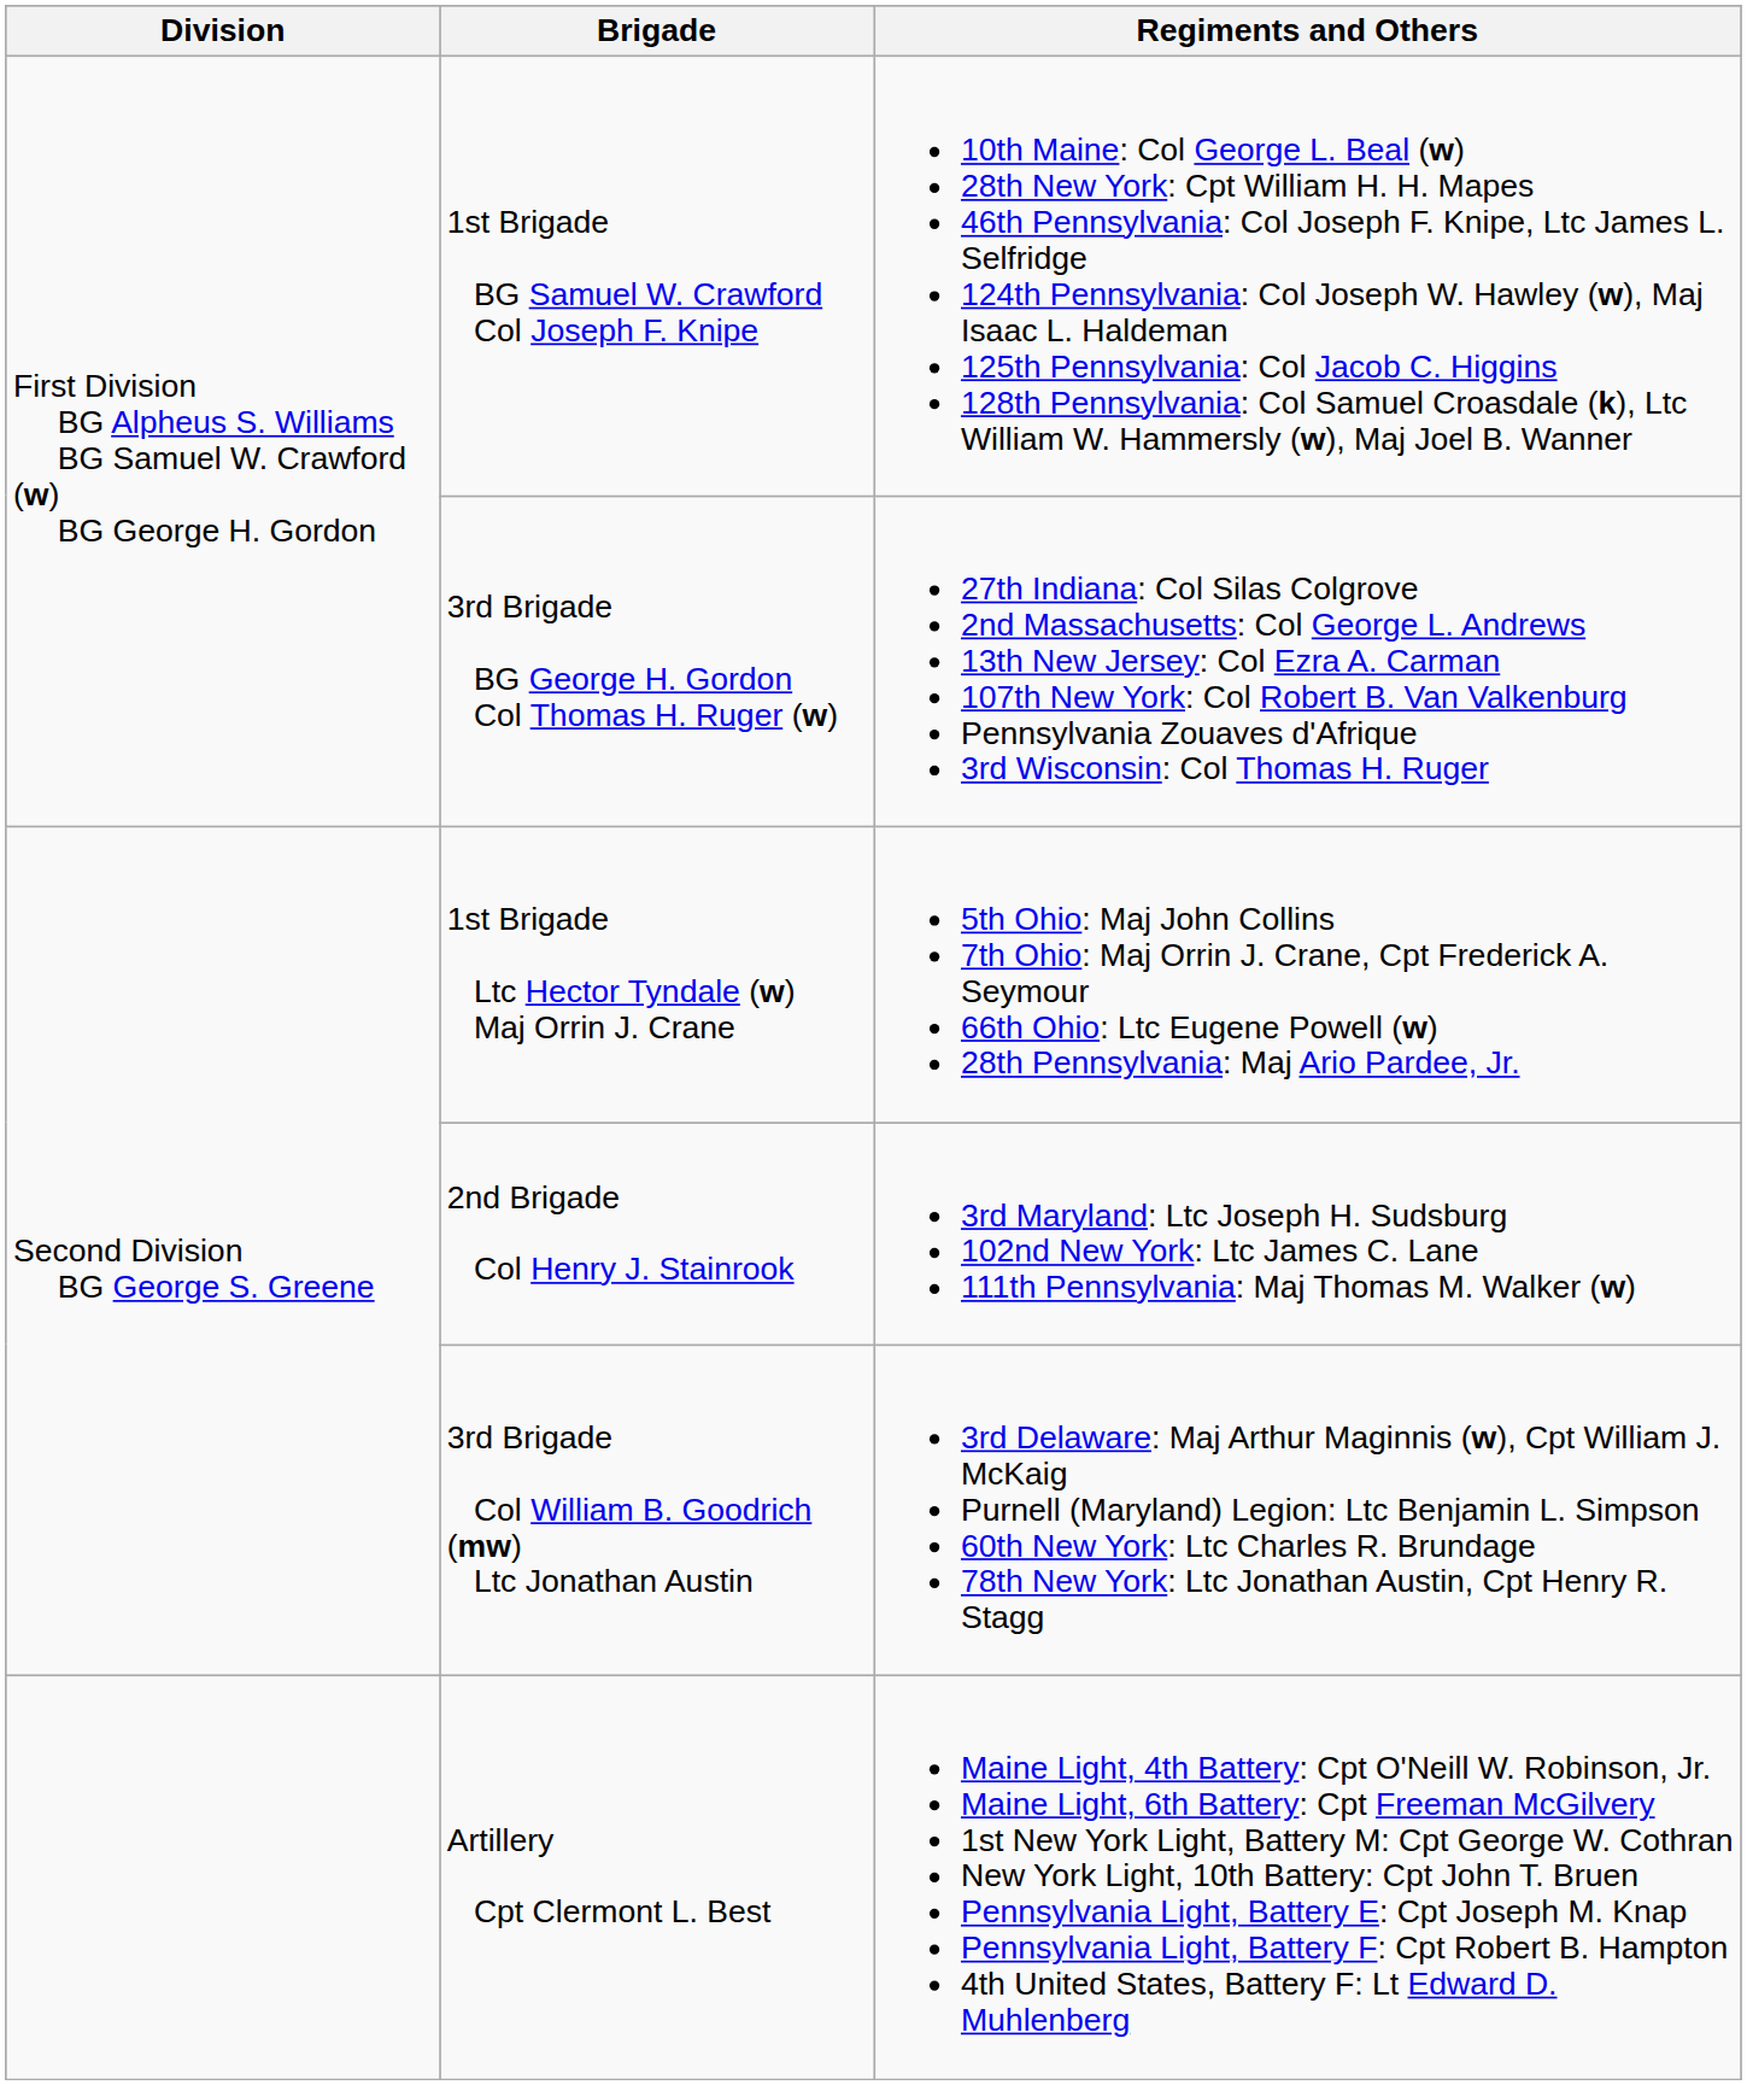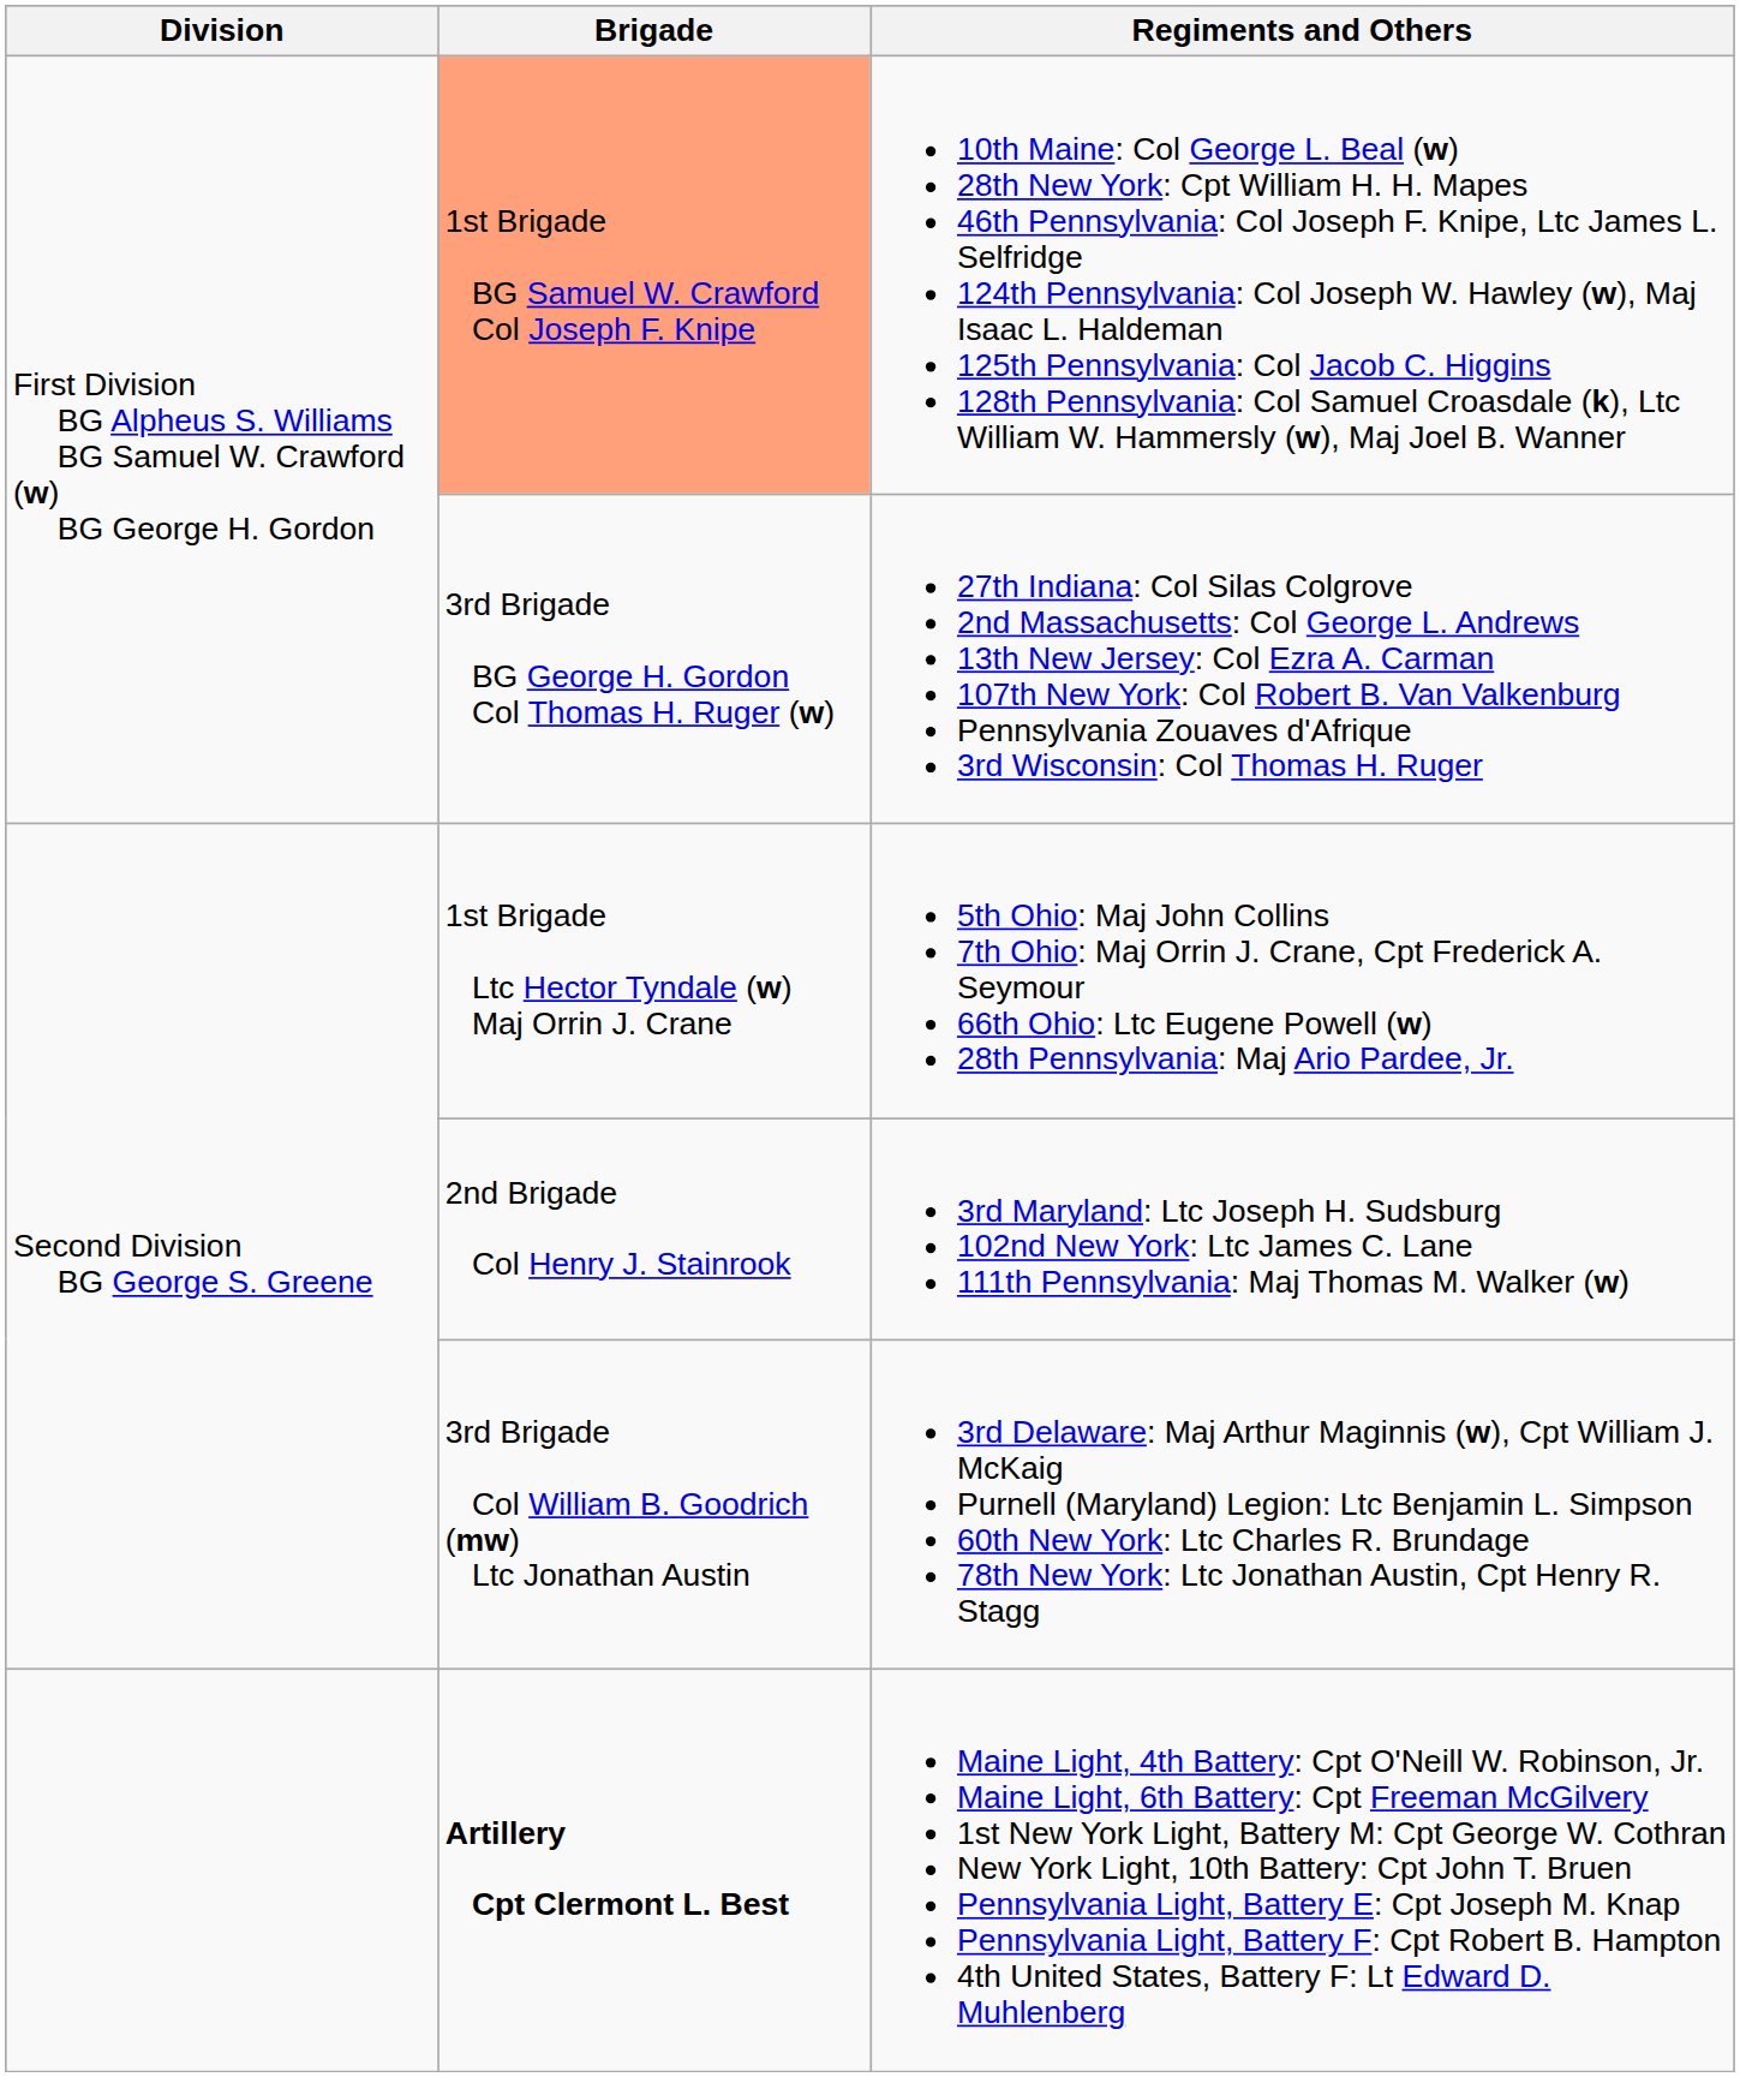1st Brigade BG Samuel W. Crawford Col Joseph F. Knipe | Brigade: no background -> lightsalmon background
Artillery Cpt Clermont L. Best | Brigade: normal -> bold
